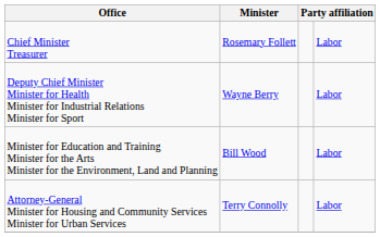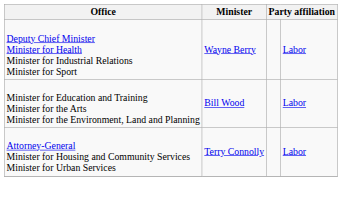- row: Chief Minister Treasurer | Rosemary Follett | Labor
